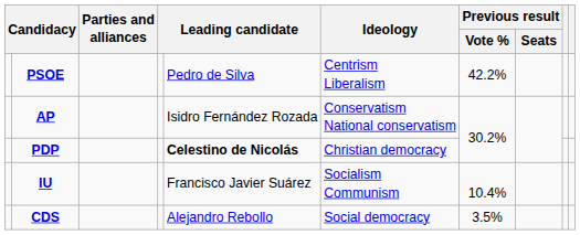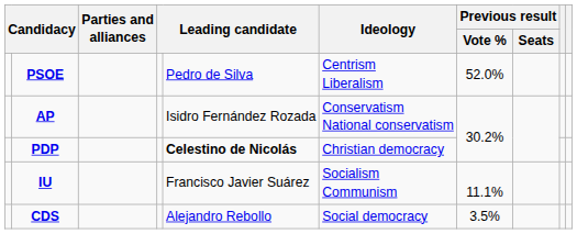PSOE | Previous result / Vote %: 42.2% -> 52.0%
IU | Previous result / Vote %: 10.4% -> 11.1%
